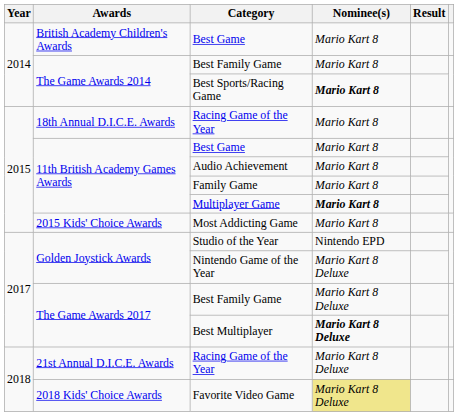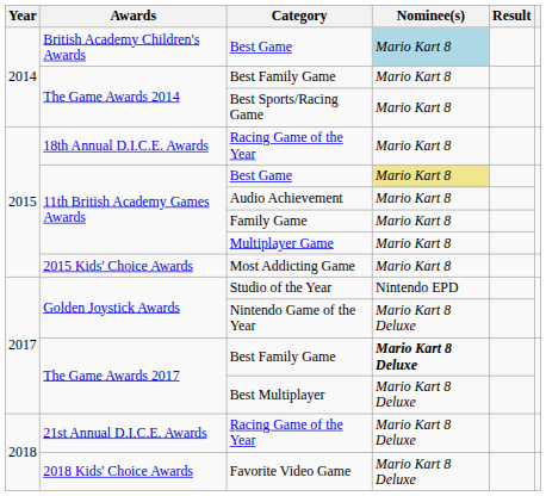British Academy Children's Awards / Best Game | Nominee(s): no background -> lightblue background
Best Sports/Racing Game | Nominee(s): bold -> normal
11th British Academy Games Awards / Best Game | Nominee(s): no background -> khaki background
Multiplayer Game | Nominee(s): bold -> normal
The Game Awards 2017 / Best Family Game | Nominee(s): normal -> bold
Best Multiplayer | Nominee(s): bold -> normal
Favorite Video Game | Nominee(s): khaki background -> no background
